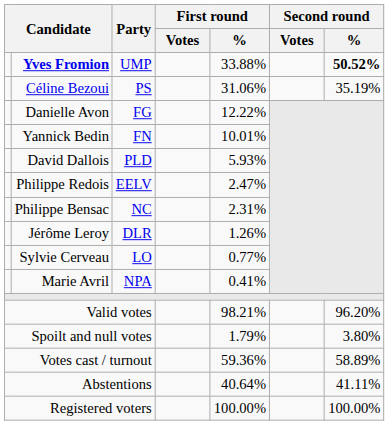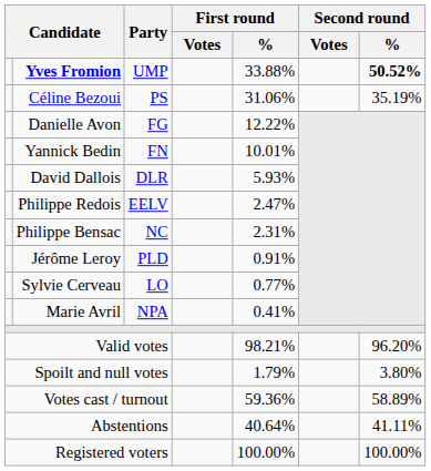David Dallois | Party: PLD -> DLR
Jérôme Leroy | Party: DLR -> PLD
Jérôme Leroy | First round / %: 1.26% -> 0.91%
